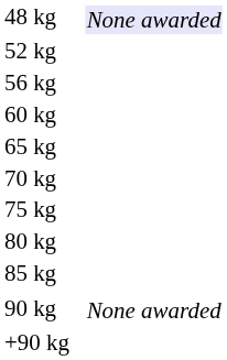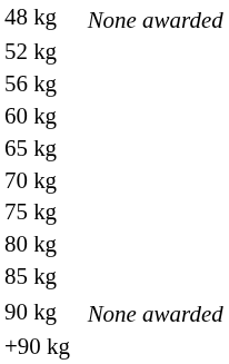48 kg / None awarded | column 2: lavender background -> no background
